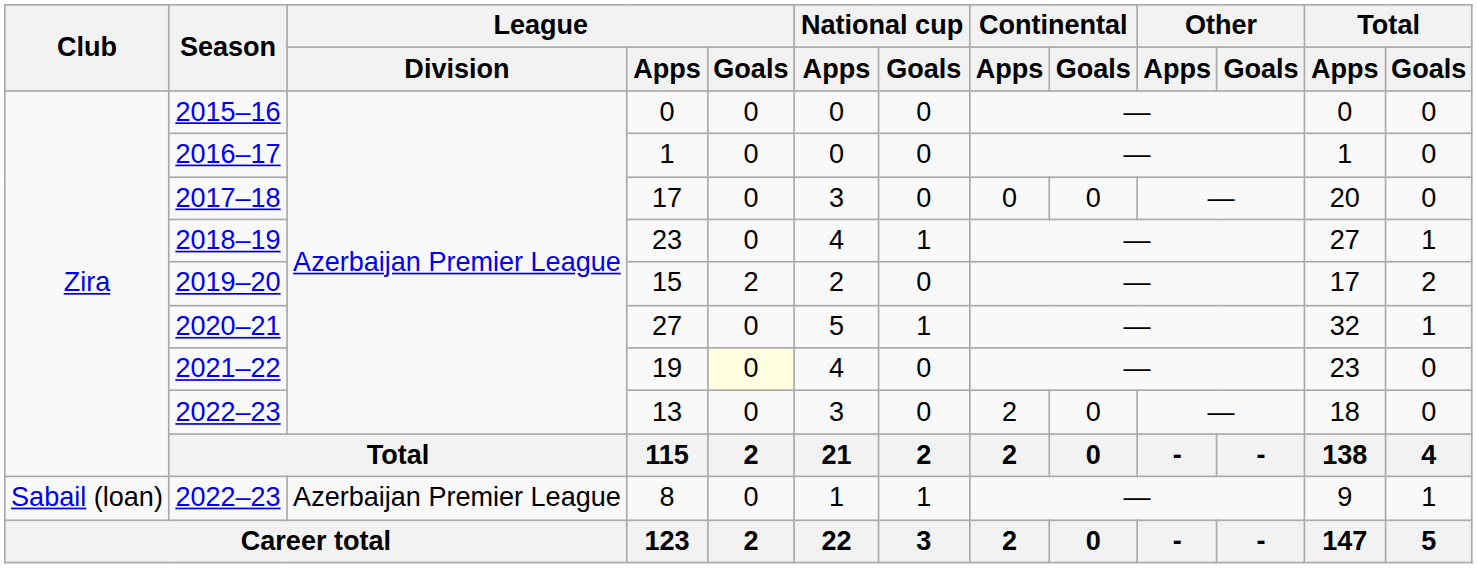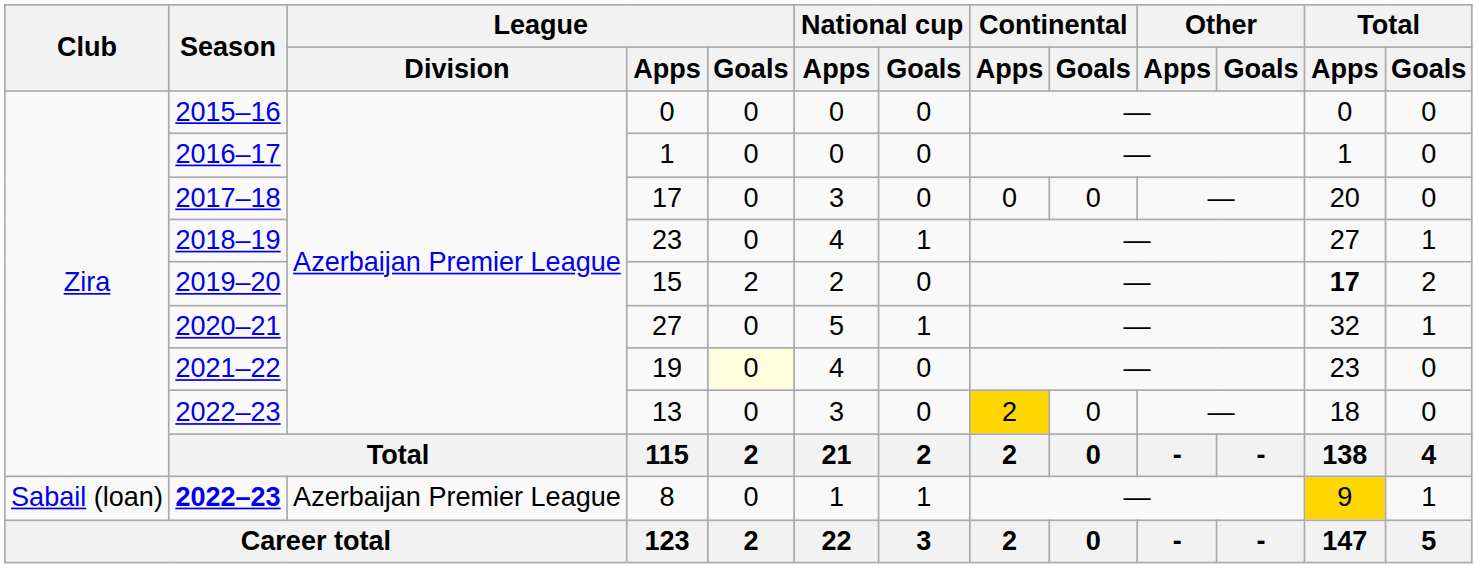15 | Total / Apps: normal -> bold
13 | Continental / Apps: no background -> gold background
8 | Season: normal -> bold
8 | Total / Apps: no background -> gold background
